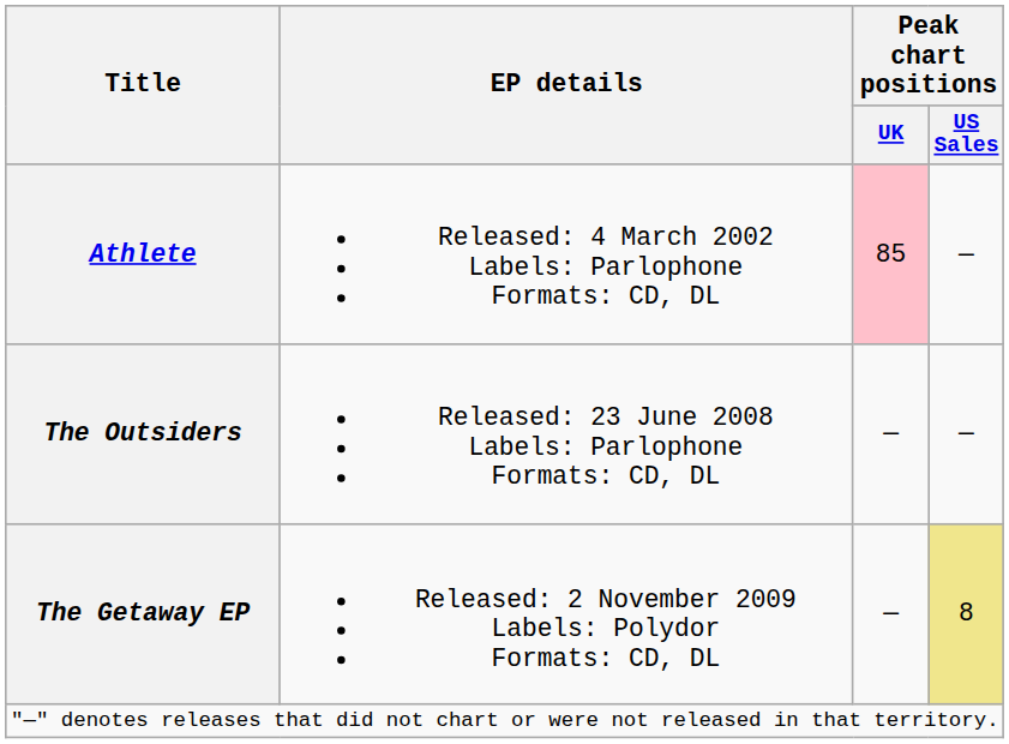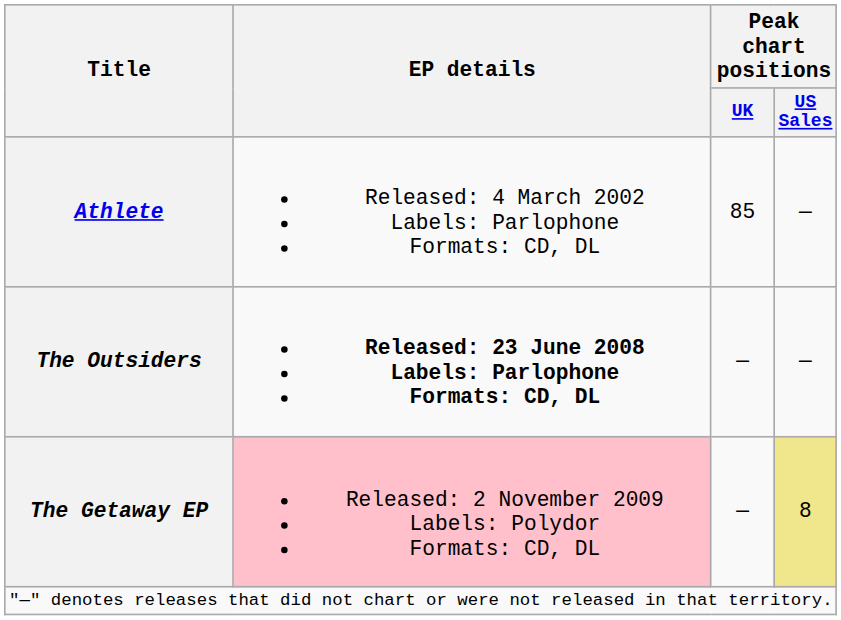Athlete | Peak chart positions / UK: pink background -> no background
The Outsiders | EP details: normal -> bold
The Getaway EP | EP details: no background -> pink background
